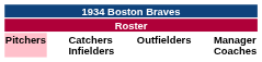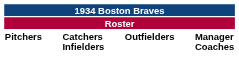Pitchers | column 1: pink background -> no background
